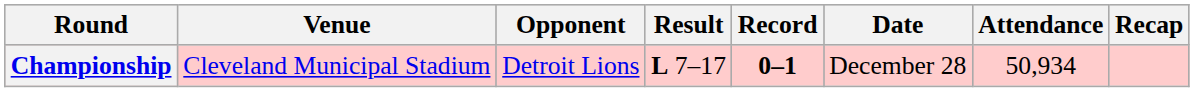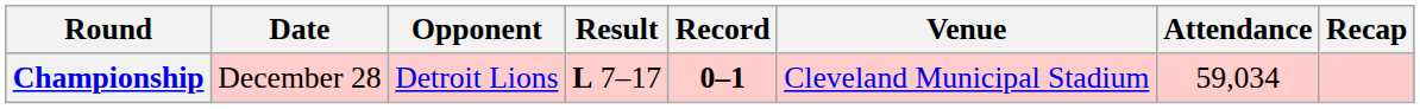columns swapped: Date <-> Venue
Championship | Attendance: 50,934 -> 59,034
